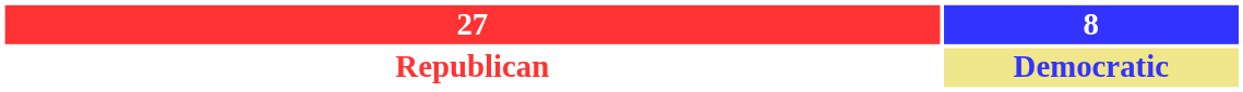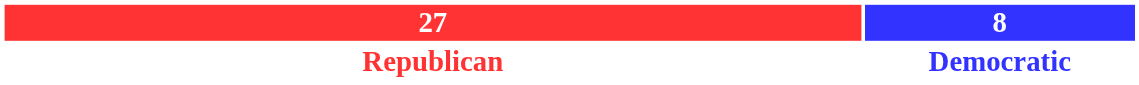Republican | column 2: khaki background -> no background
